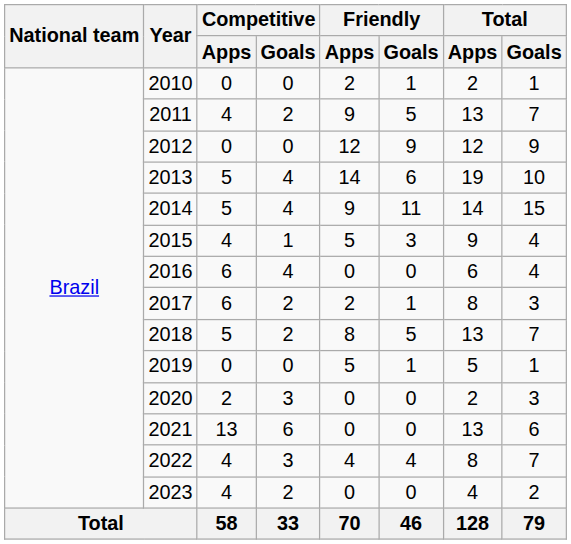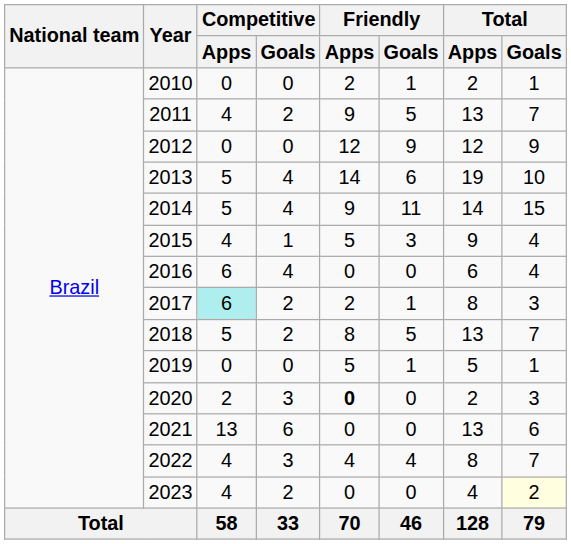2017 | Competitive / Apps: no background -> paleturquoise background
2020 | Friendly / Apps: normal -> bold
2023 | Total / Goals: no background -> lightyellow background
